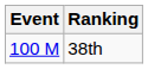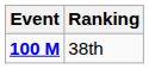38th | Event: normal -> bold
